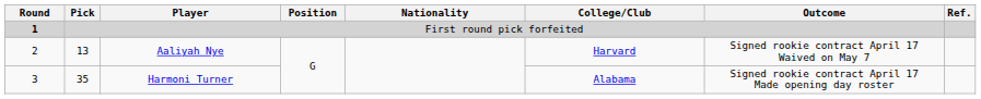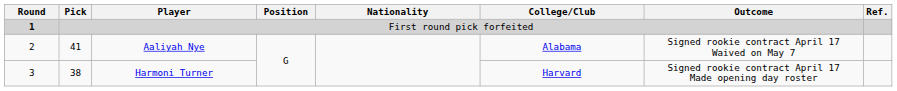Aaliyah Nye | Pick: 13 -> 41
Aaliyah Nye | College/Club: Harvard -> Alabama
Harmoni Turner | Pick: 35 -> 38
Harmoni Turner | College/Club: Alabama -> Harvard
